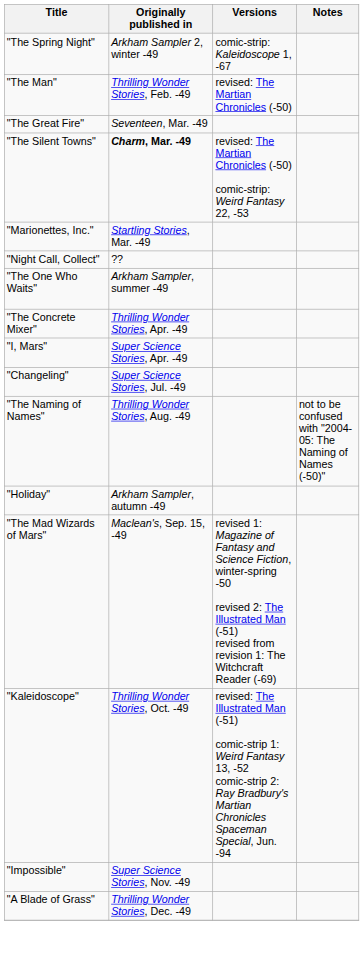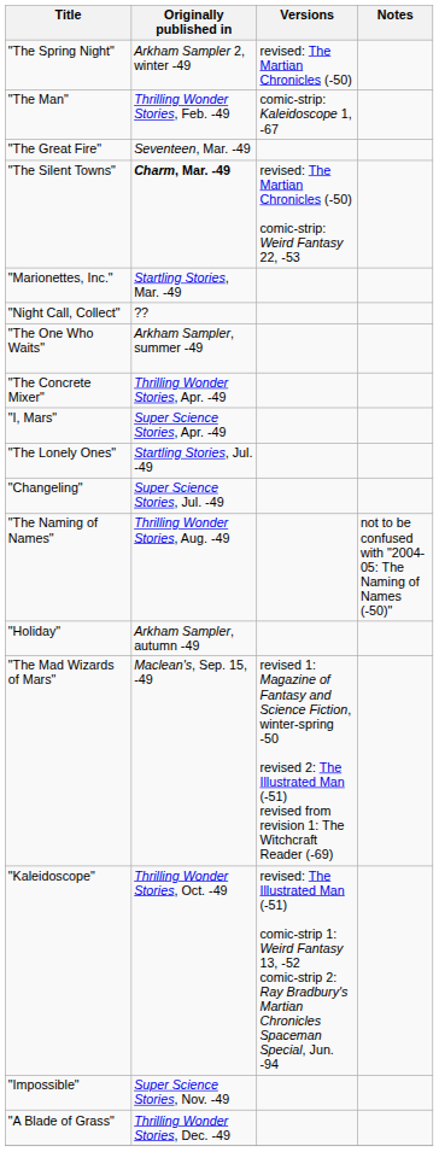"The Spring Night" | Versions: comic-strip: Kaleidoscope 1, -67 -> revised: The Martian Chronicles (-50)
"The Man" | Versions: revised: The Martian Chronicles (-50) -> comic-strip: Kaleidoscope 1, -67
+ row: "The Lonely Ones" | Startling Stories, Jul. -49
